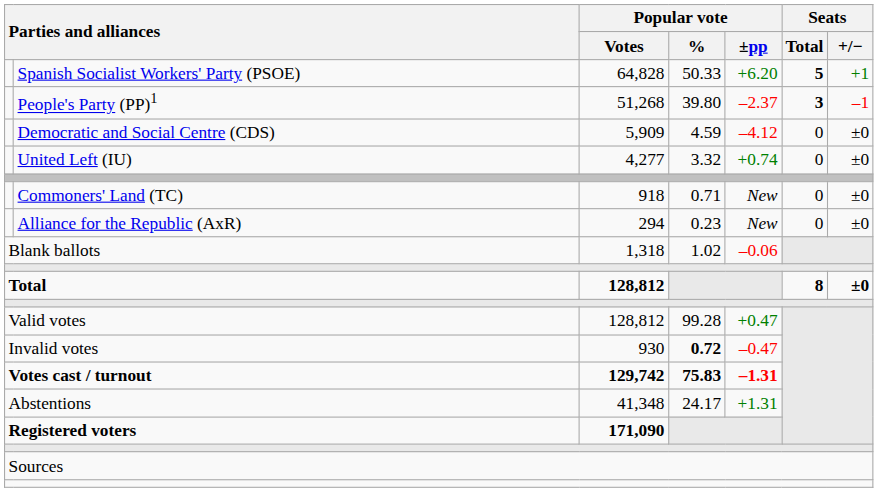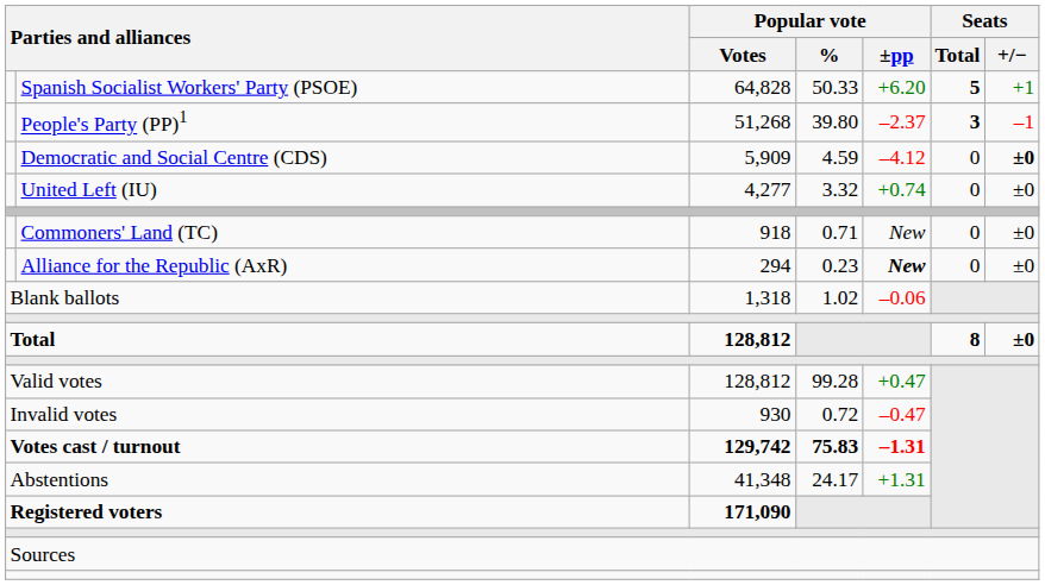Democratic and Social Centre (CDS) | Seats / +/−: normal -> bold
Alliance for the Republic (AxR) | Popular vote / ±pp: normal -> bold
Invalid votes | Popular vote / %: bold -> normal
